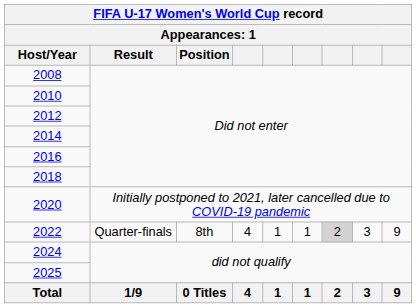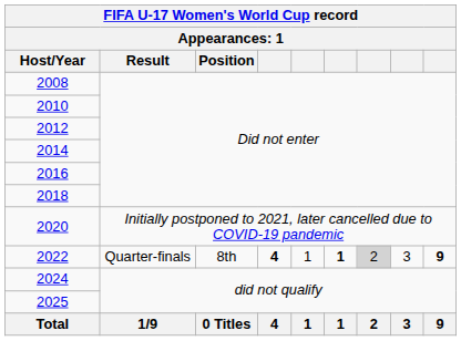2022 | column 4: normal -> bold
2022 | column 6: normal -> bold
2022 | column 9: normal -> bold
